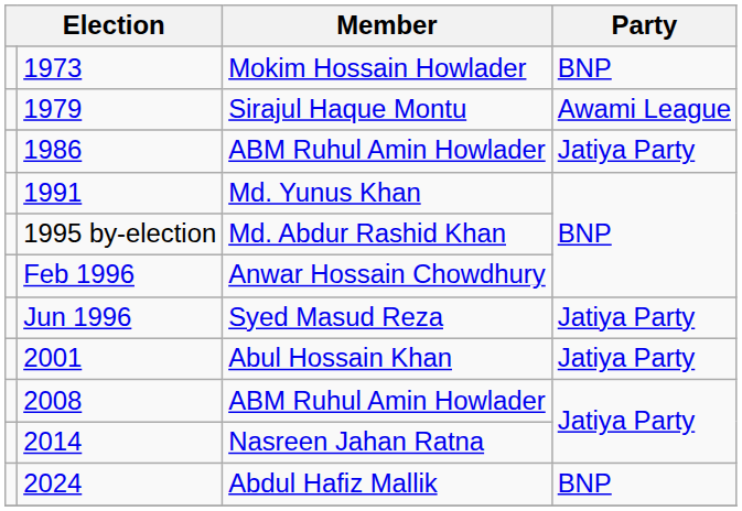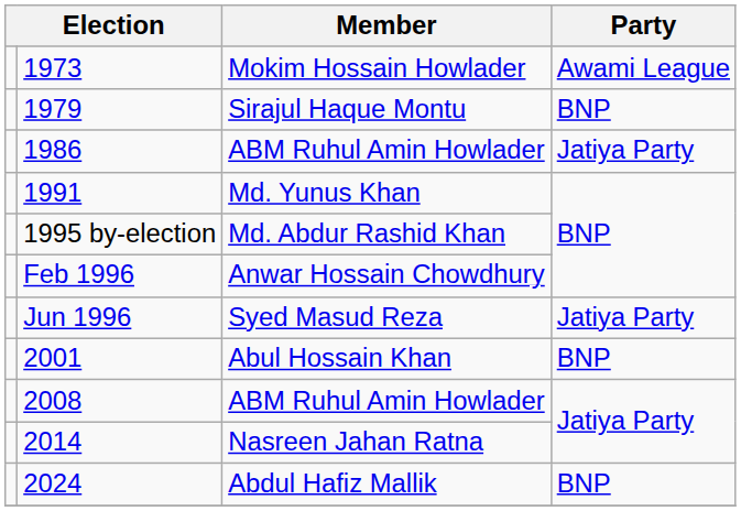Mokim Hossain Howlader | Party: BNP -> Awami League
Sirajul Haque Montu | Party: Awami League -> BNP
Abul Hossain Khan | Party: Jatiya Party -> BNP
